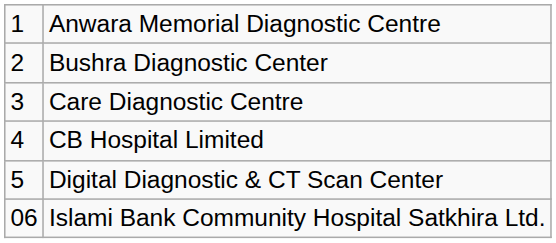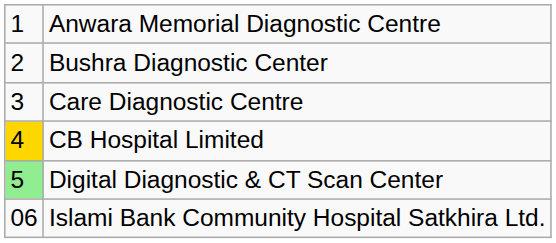CB Hospital Limited | column 1: no background -> gold background
Digital Diagnostic & CT Scan Center | column 1: no background -> lightgreen background
